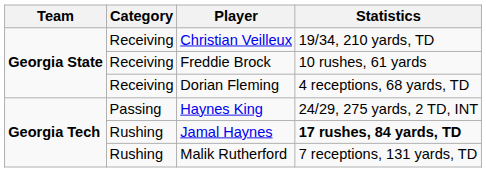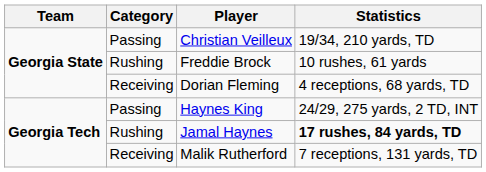Christian Veilleux | Category: Receiving -> Passing
Freddie Brock | Category: Receiving -> Rushing
Malik Rutherford | Category: Rushing -> Receiving
